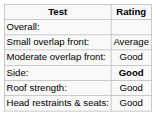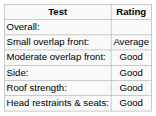Side: | Rating: bold -> normal
